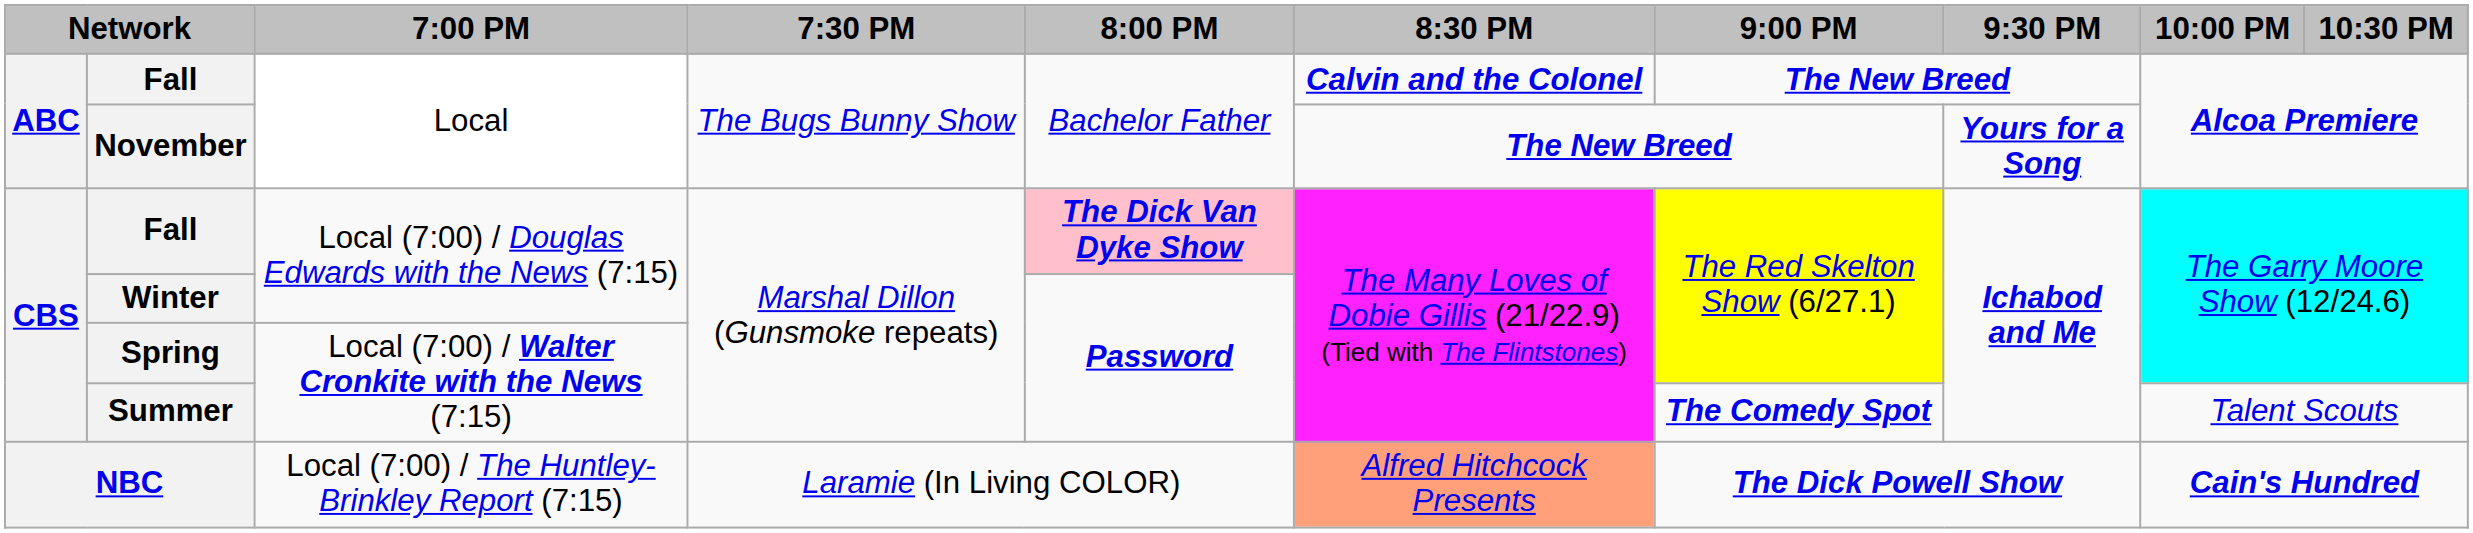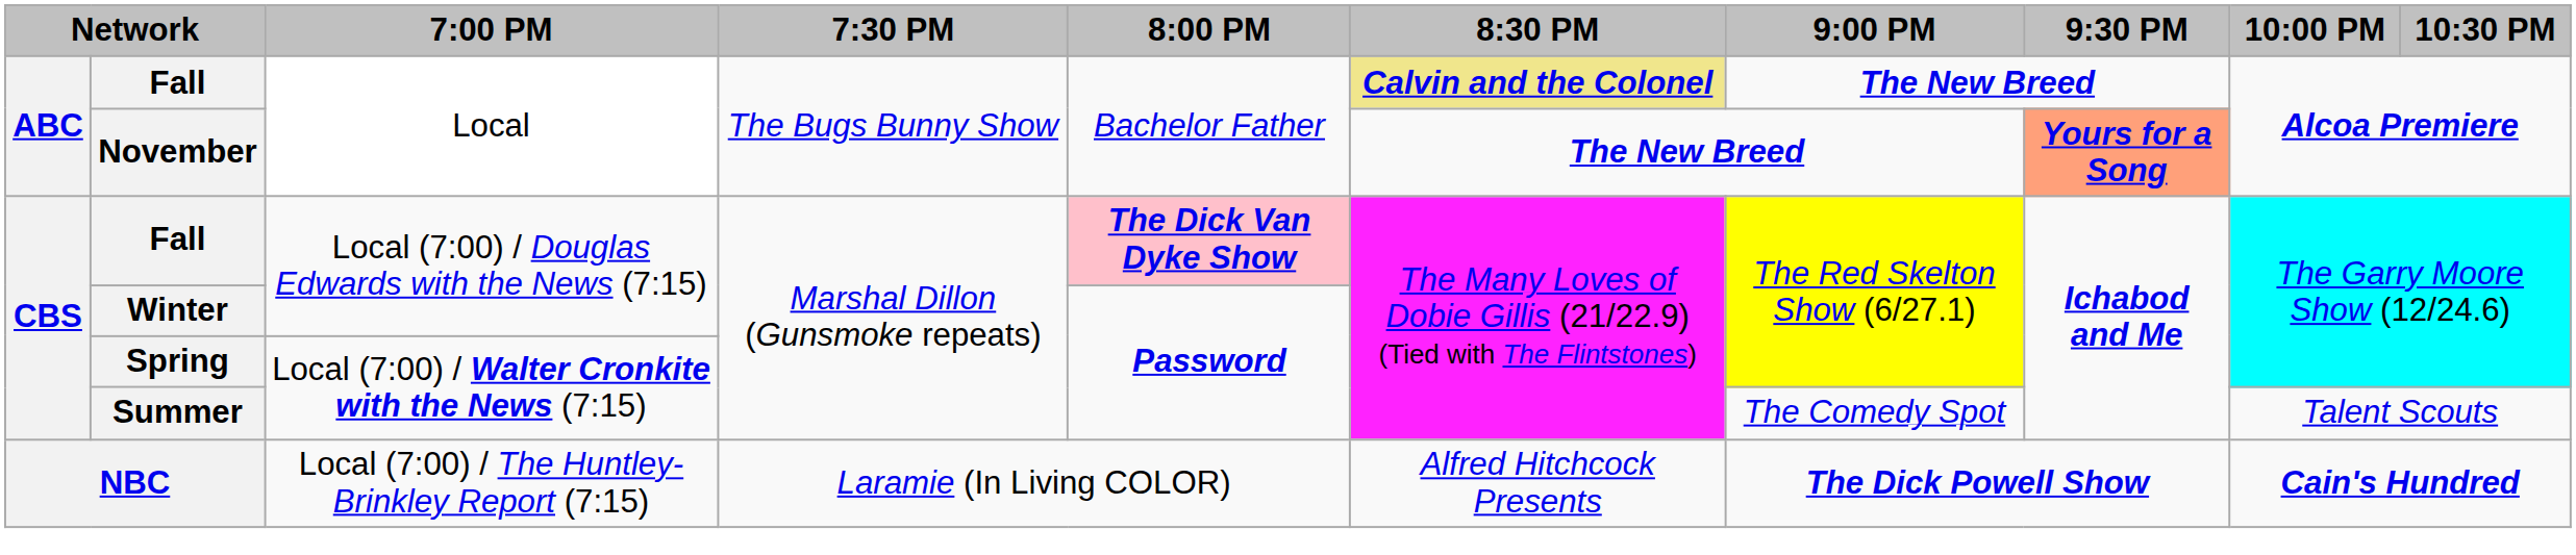Fall / Local | 8:30 PM: no background -> khaki background
November | 9:30 PM: no background -> lightsalmon background
Summer | 9:00 PM: bold -> normal
NBC | 8:30 PM: lightsalmon background -> no background
